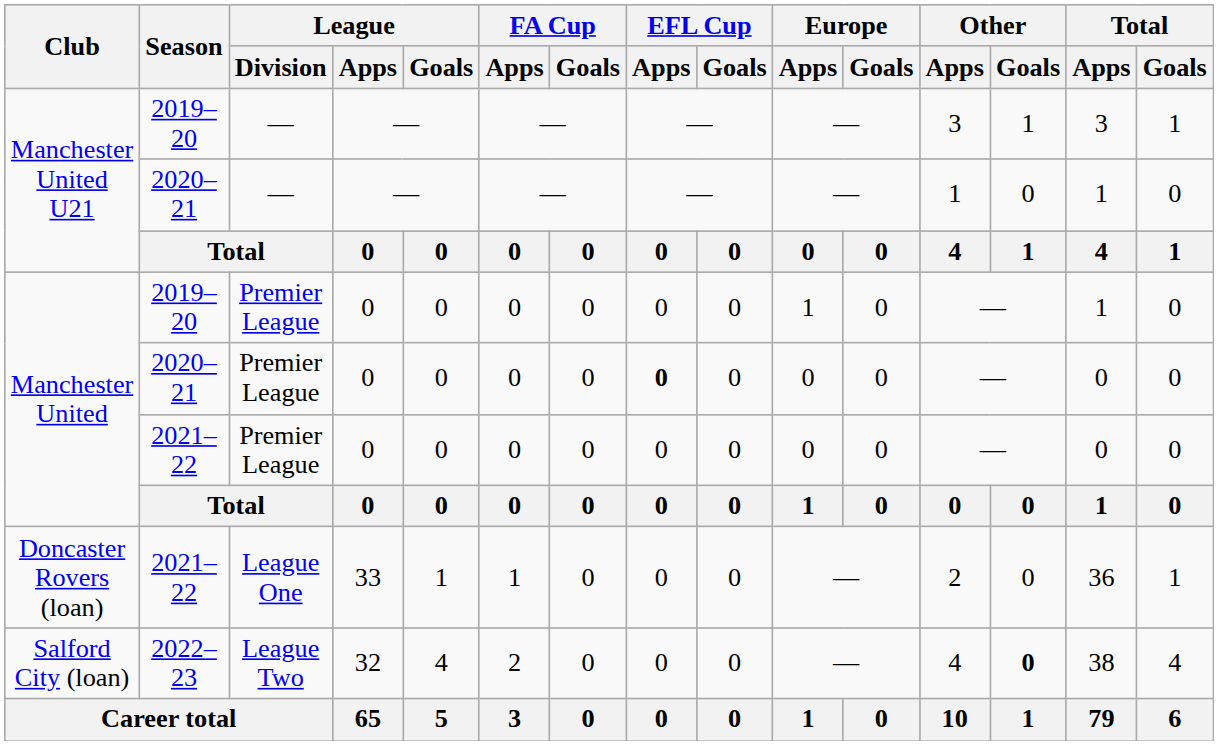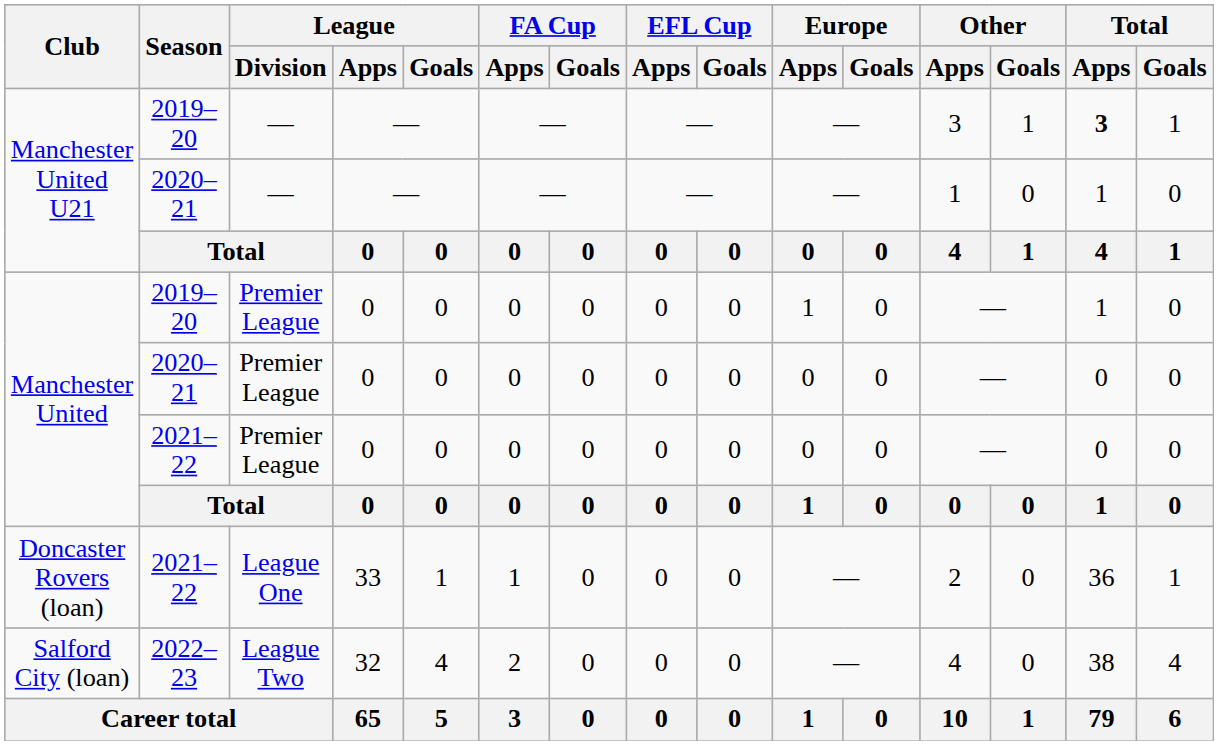Manchester United U21 / 2019–20 | Total / Apps: normal -> bold
Manchester United / 2020–21 | EFL Cup / Apps: bold -> normal
Salford City (loan) | Other / Goals: bold -> normal
